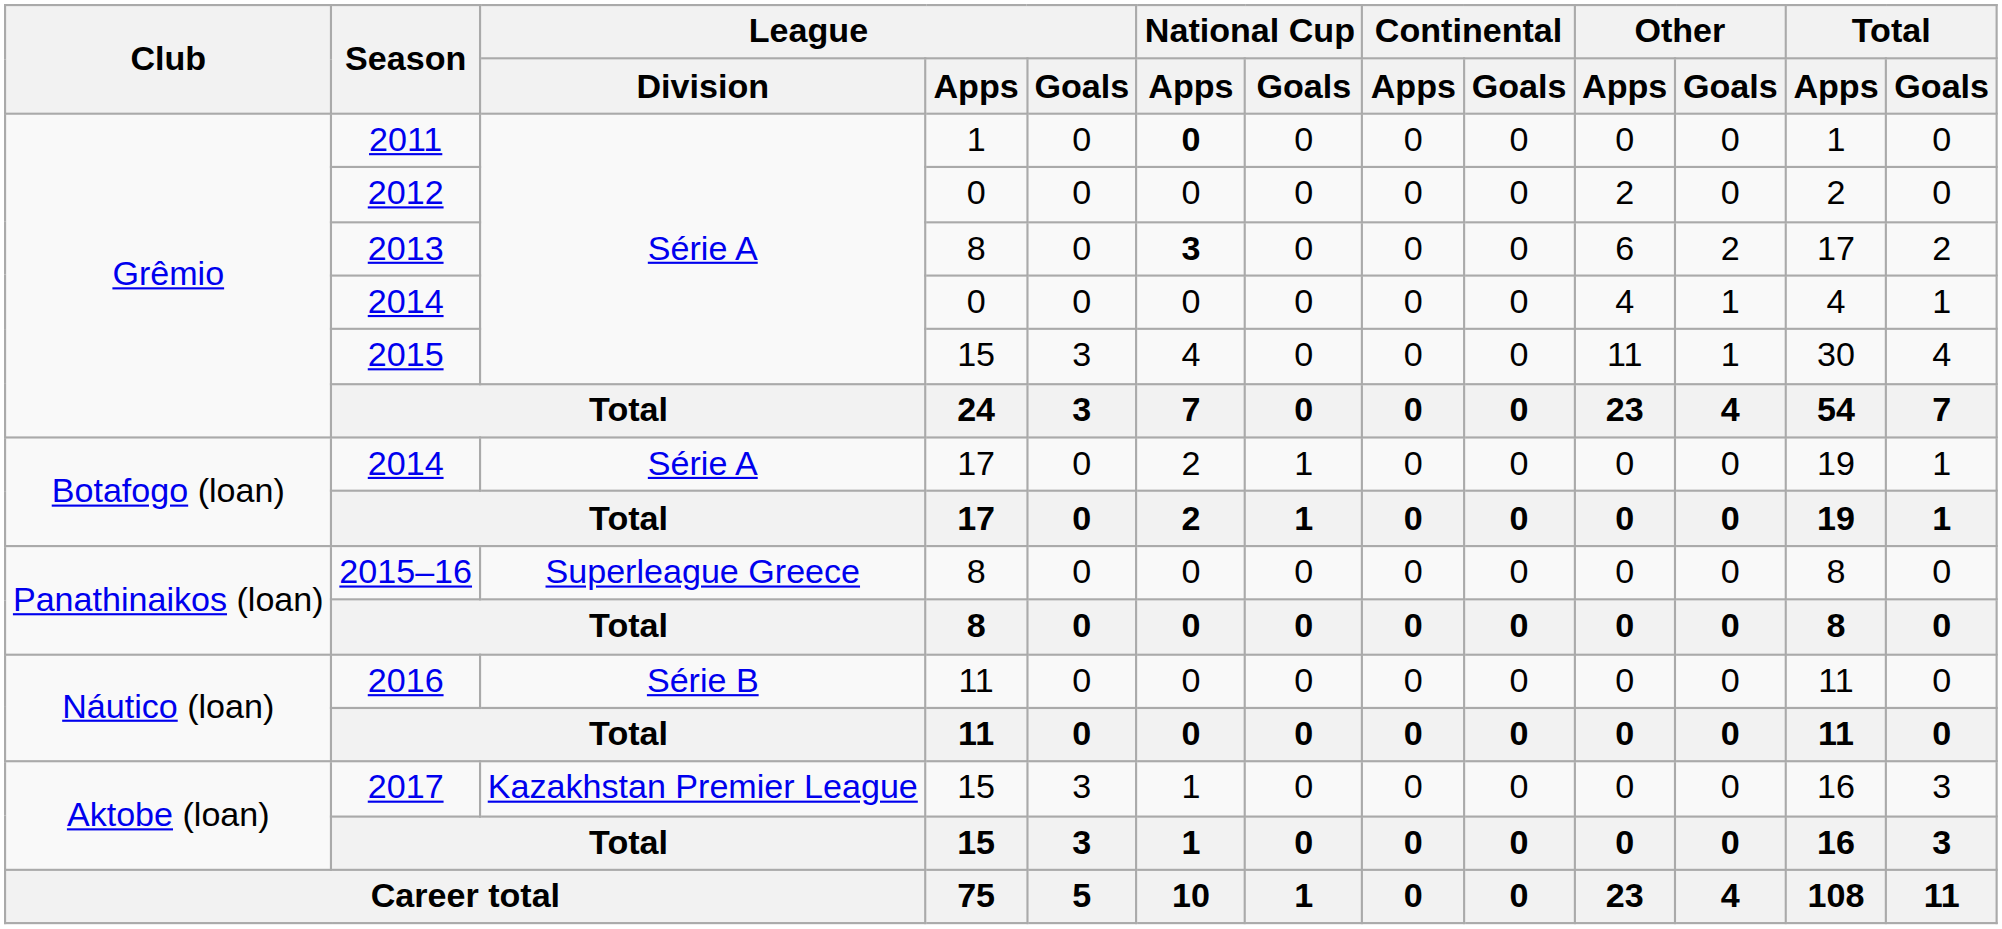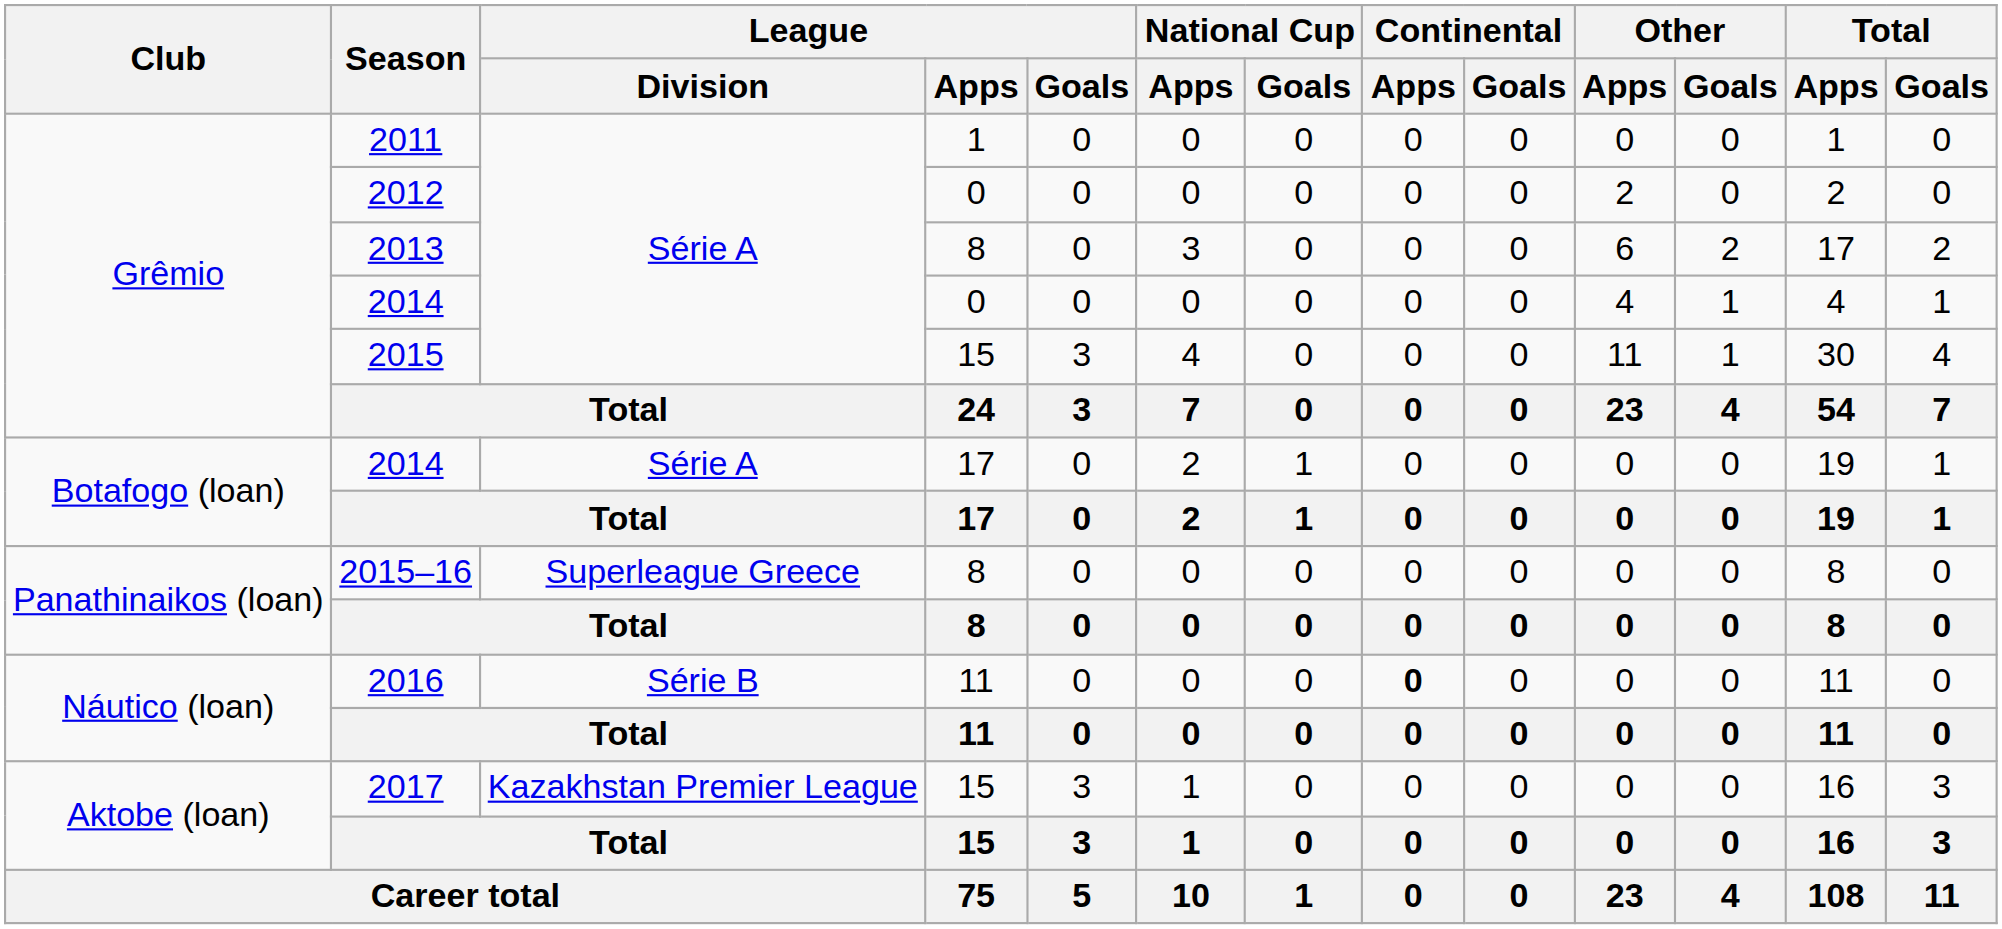2011 | National Cup / Apps: bold -> normal
2013 | National Cup / Apps: bold -> normal
2016 | Continental / Apps: normal -> bold
